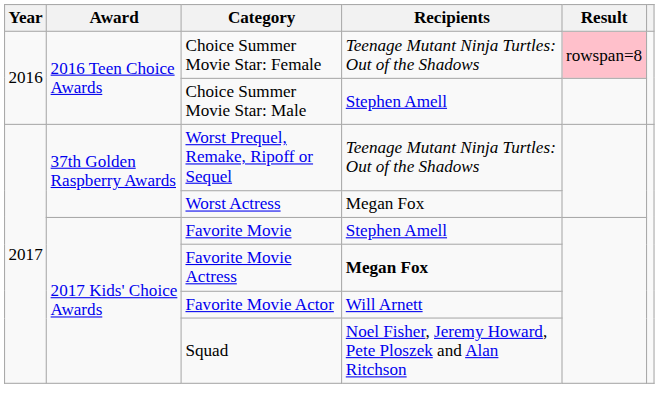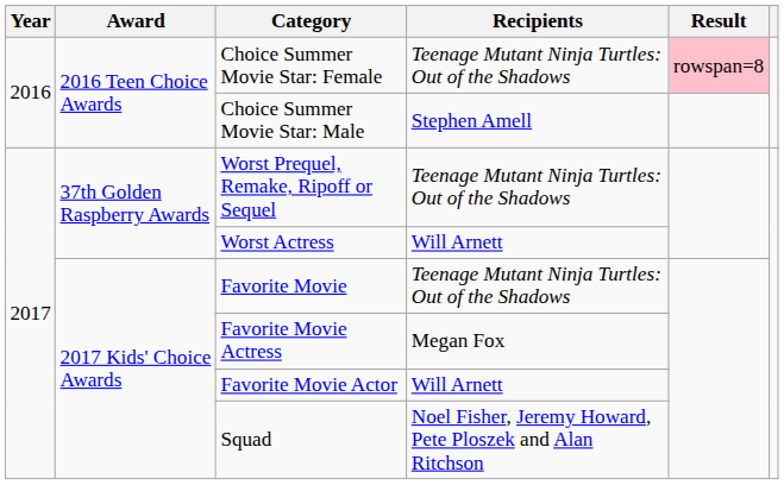Worst Actress | Recipients: Megan Fox -> Will Arnett
Favorite Movie | Recipients: Stephen Amell -> Teenage Mutant Ninja Turtles: Out of the Shadows
Favorite Movie Actress | Recipients: bold -> normal
